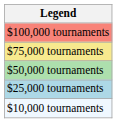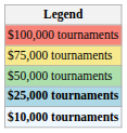row 5 | column 1: normal -> bold
row 6 | column 1: normal -> bold
